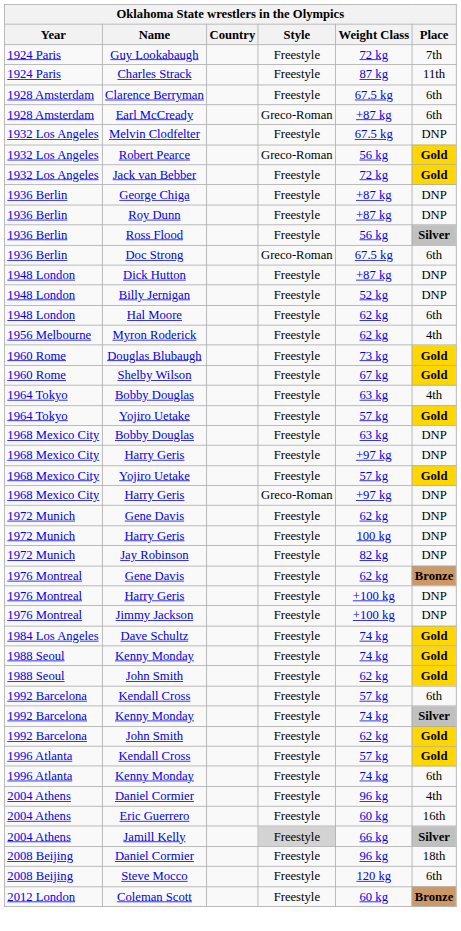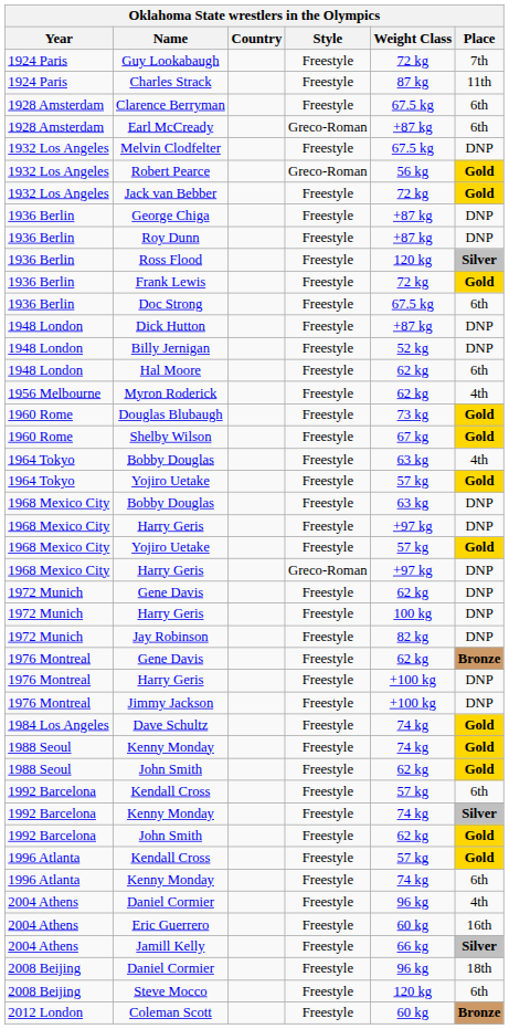Ross Flood | Weight Class: 56 kg -> 120 kg
+ row: 1936 Berlin | Frank Lewis | Freestyle | 72 kg | Gold
Doc Strong | Style: Greco-Roman -> Freestyle
Jamill Kelly | Style: lightgrey background -> no background
